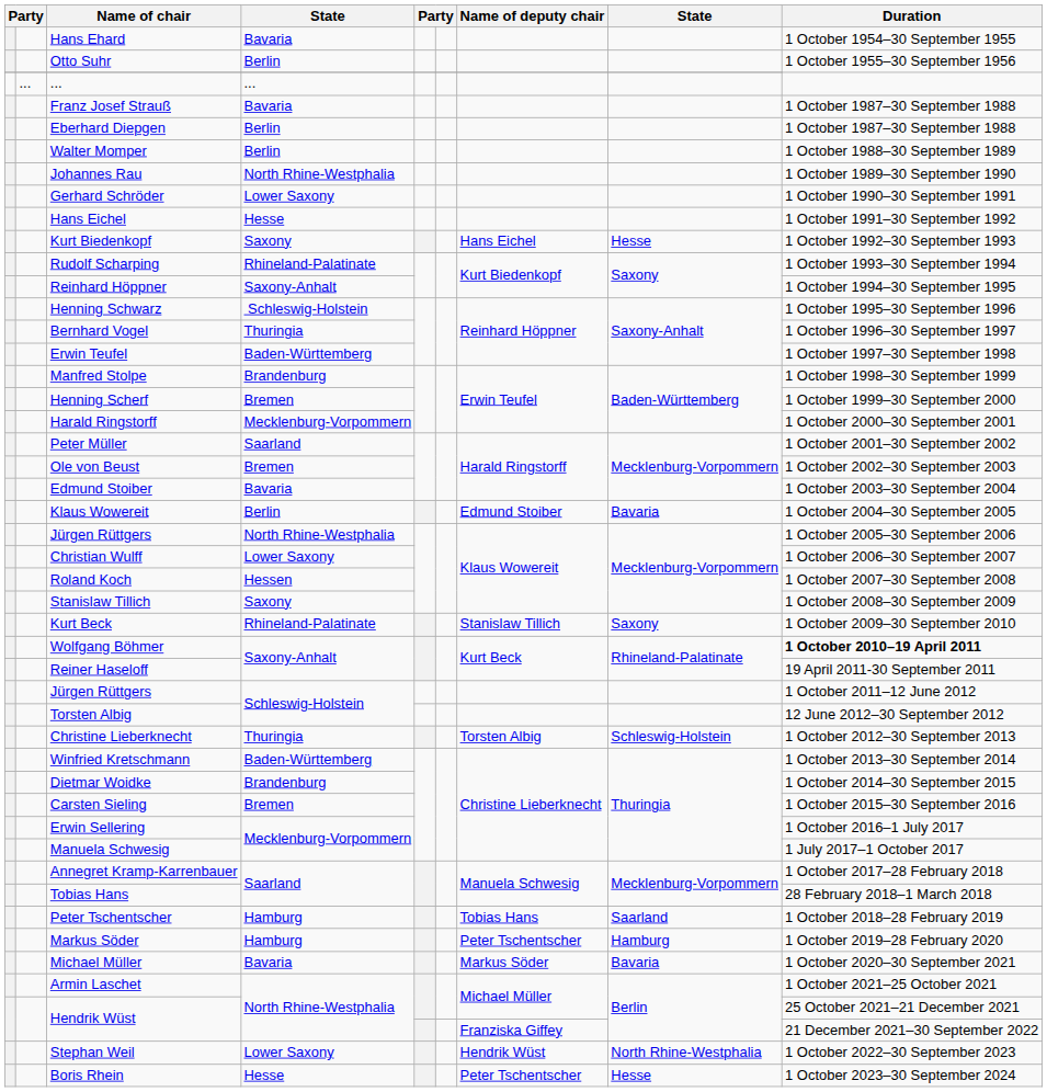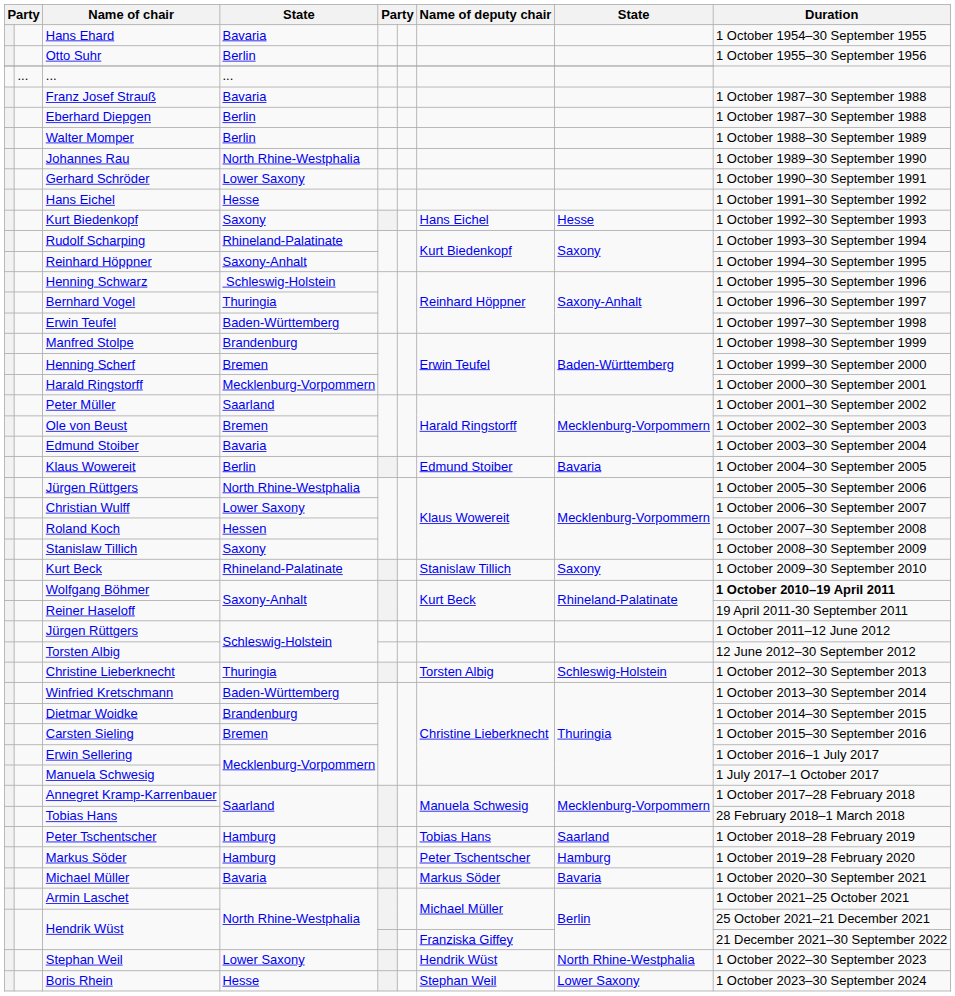Boris Rhein | Name of deputy chair: Peter Tschentscher -> Stephan Weil
Boris Rhein | column 8: Hesse -> Lower Saxony
